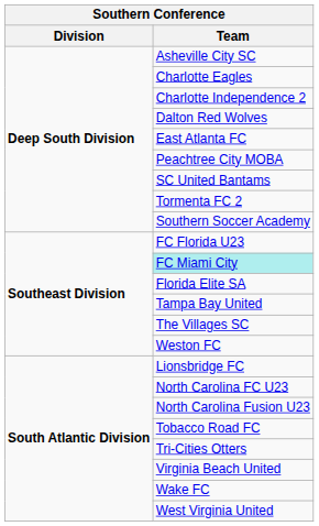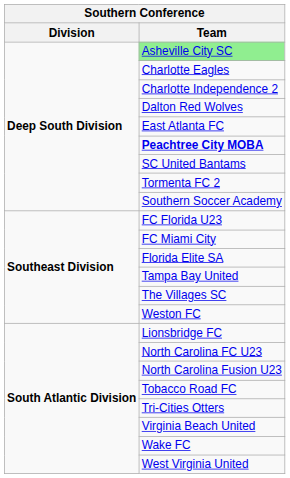Asheville City SC | Team: no background -> lightgreen background
Peachtree City MOBA | Team: normal -> bold
FC Miami City | Team: paleturquoise background -> no background
